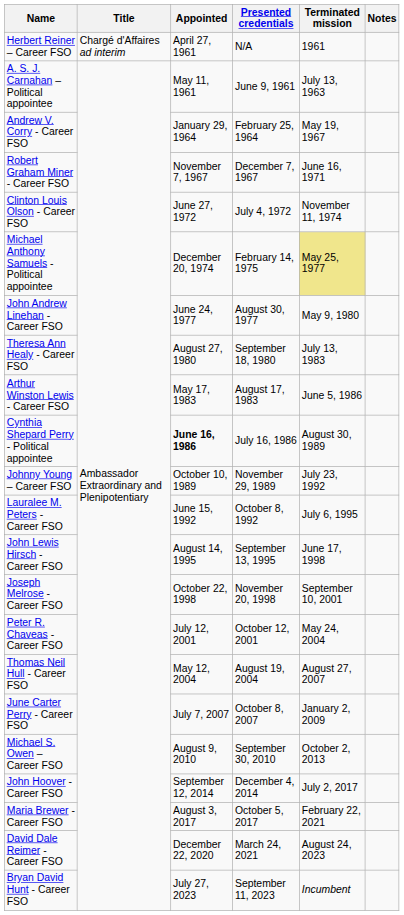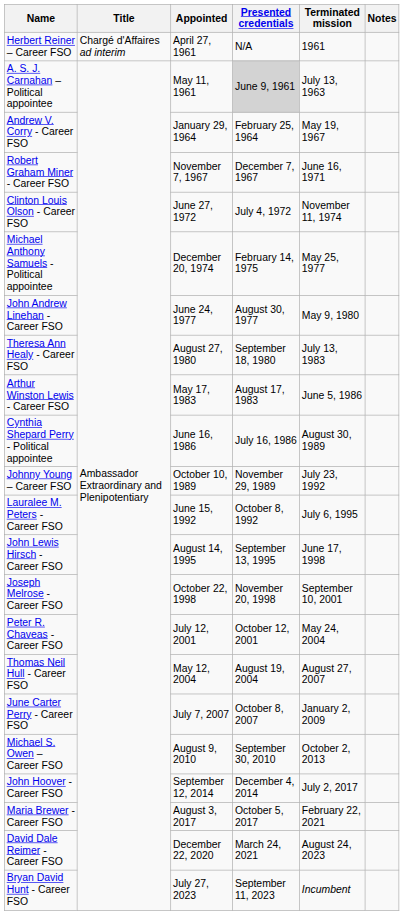A. S. J. Carnahan – Political appointee | Presented credentials: no background -> lightgrey background
Michael Anthony Samuels - Political appointee | Terminated mission: khaki background -> no background
Cynthia Shepard Perry - Political appointee | Appointed: bold -> normal
